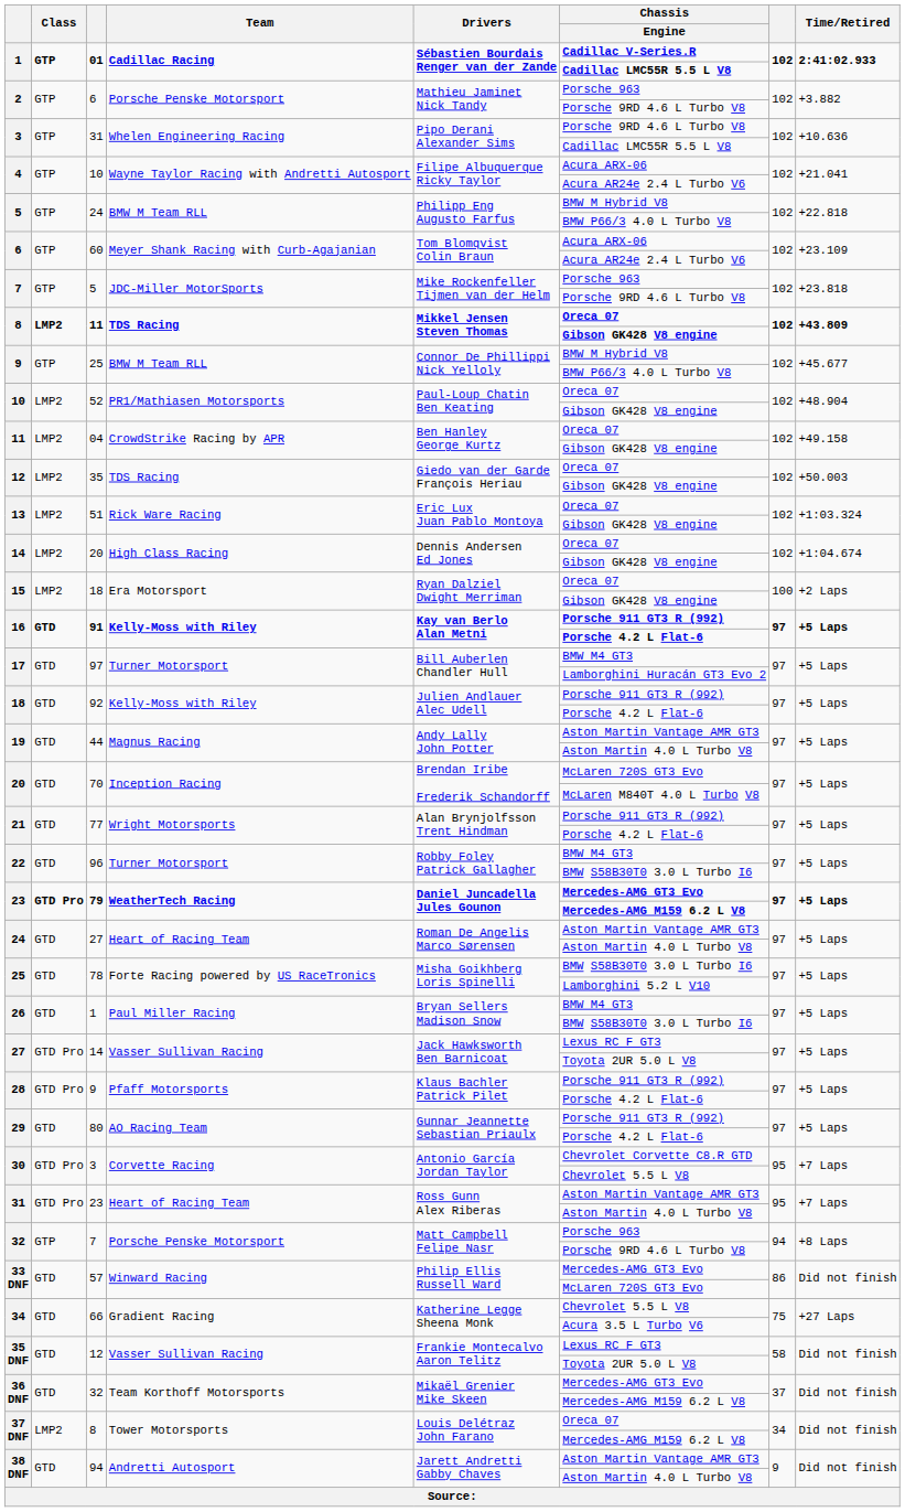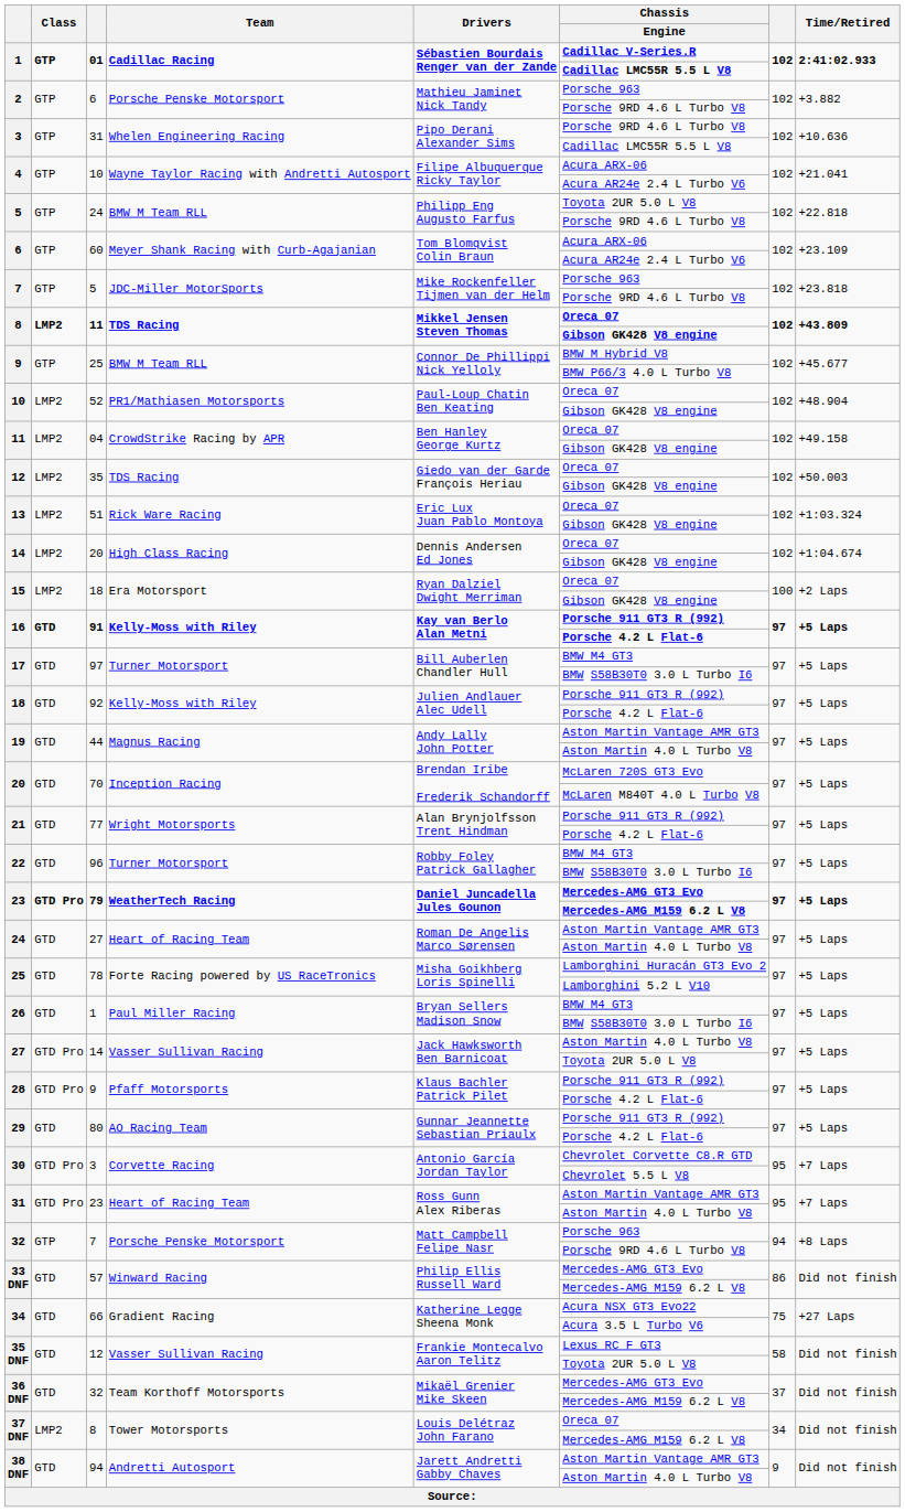row 11 | Chassis / Engine: BMW M Hybrid V8 -> Toyota 2UR 5.0 L V8
row 12 | Chassis / Engine: BMW P66/3 4.0 L Turbo V8 -> Porsche 9RD 4.6 L Turbo V8
row 36 | Chassis / Engine: Lamborghini Huracán GT3 Evo 2 -> BMW S58B30T0 3.0 L Turbo I6
row 51 | Chassis / Engine: BMW S58B30T0 3.0 L Turbo I6 -> Lamborghini Huracán GT3 Evo 2
row 55 | Chassis / Engine: Lexus RC F GT3 -> Aston Martin 4.0 L Turbo V8
row 68 | Chassis / Engine: McLaren 720S GT3 Evo -> Mercedes-AMG M159 6.2 L V8
row 69 | Chassis / Engine: Chevrolet 5.5 L V8 -> Acura NSX GT3 Evo22
